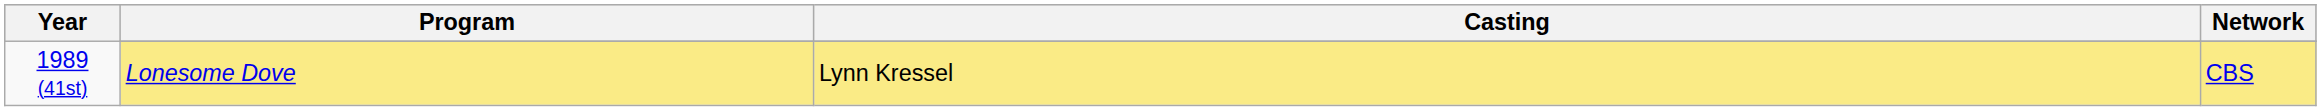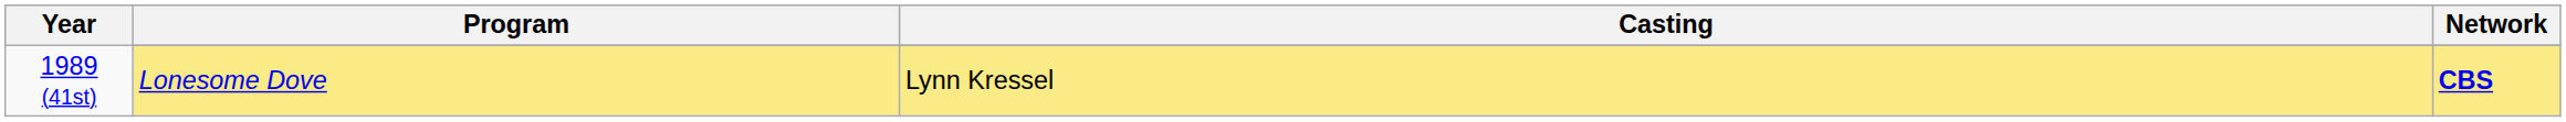Lonesome Dove | Network: normal -> bold
